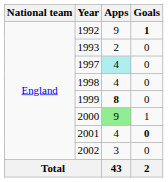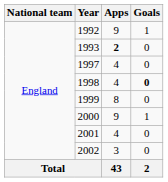1992 | Goals: bold -> normal
1993 | Apps: normal -> bold
1997 | Apps: paleturquoise background -> no background
1998 | Goals: normal -> bold
1999 | Apps: bold -> normal
2000 | Apps: lightgreen background -> no background
2001 | Goals: bold -> normal
